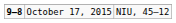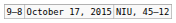October 17, 2015 | column 1: bold -> normal
